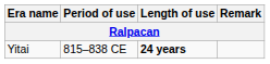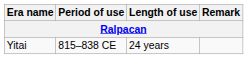Yitai | Length of use: bold -> normal
